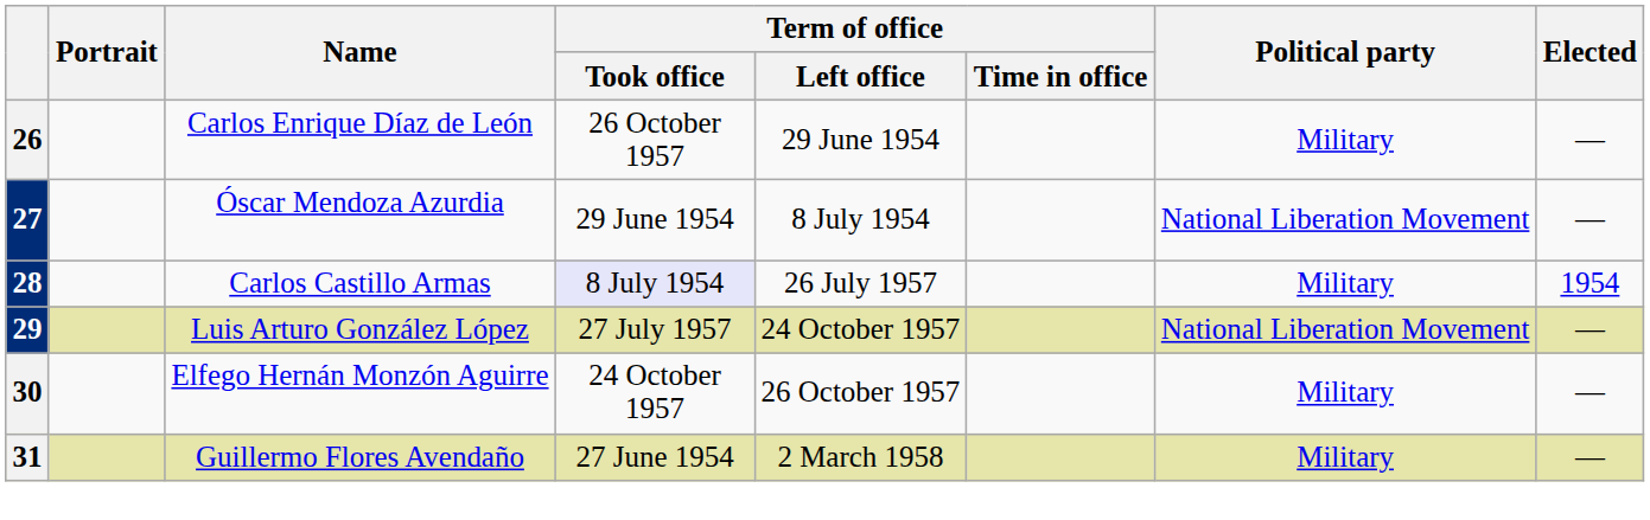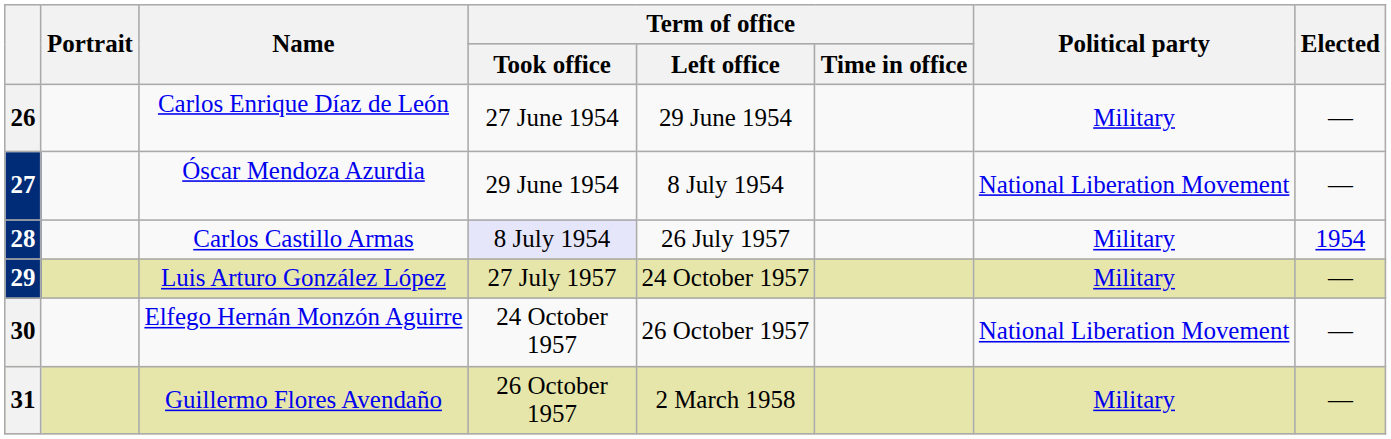26 | Term of office / Took office: 26 October 1957 -> 27 June 1954
29 | Political party: National Liberation Movement -> Military
30 | Political party: Military -> National Liberation Movement
31 | Term of office / Took office: 27 June 1954 -> 26 October 1957
